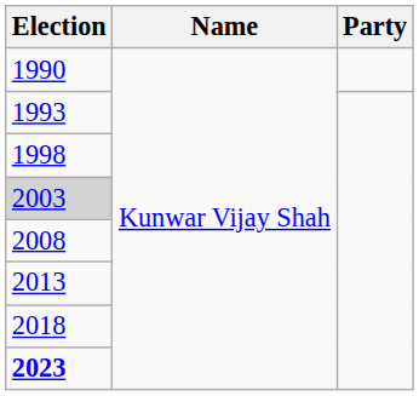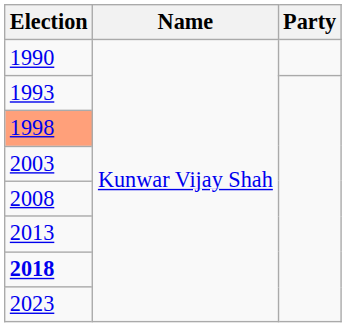1998 | Election: no background -> lightsalmon background
2003 | Election: lightgrey background -> no background
2018 | Election: normal -> bold
2023 | Election: bold -> normal
